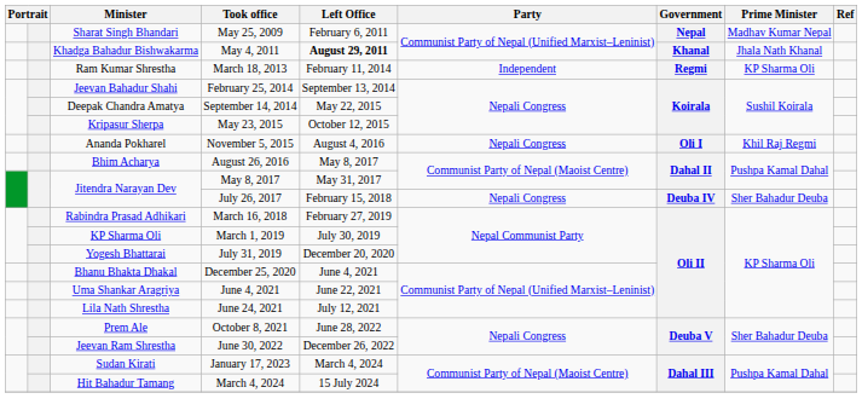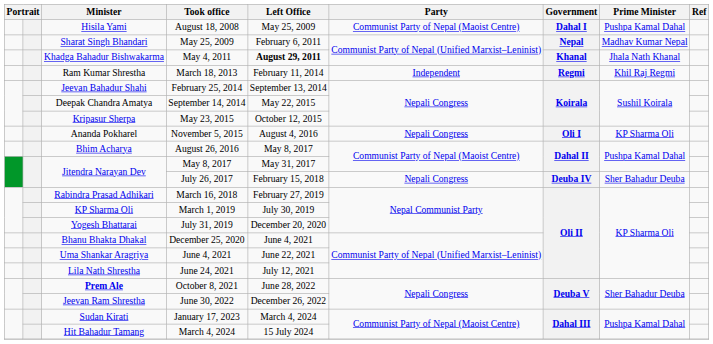+ row: Hisila Yami | August 18, 2008 | May 25, 2009 | Communist Party of Nepal (Maoist Centre) | Dahal I | Pushpa Kamal Dahal
March 18, 2013 | Prime Minister: KP Sharma Oli -> Khil Raj Regmi
November 5, 2015 | Prime Minister: Khil Raj Regmi -> KP Sharma Oli
October 8, 2021 | Minister: normal -> bold
